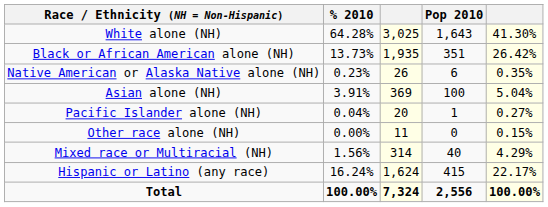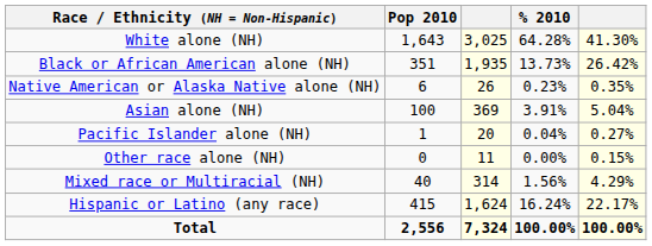columns swapped: Pop 2010 <-> % 2010
